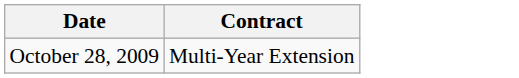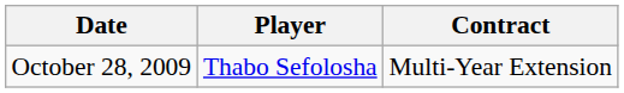+ column: Player | Thabo Sefolosha
